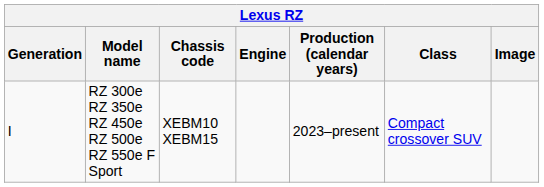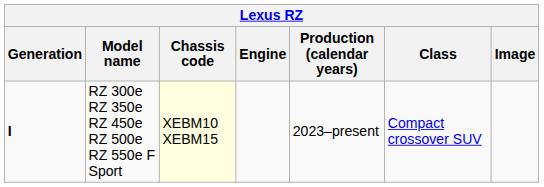RZ 300e RZ 350e RZ 450e RZ 500e RZ 550e F Sport | Generation: normal -> bold
RZ 300e RZ 350e RZ 450e RZ 500e RZ 550e F Sport | Chassis code: no background -> lightyellow background
